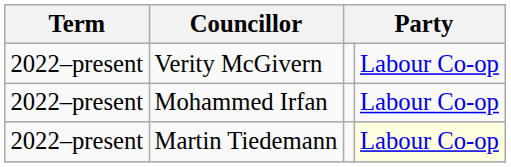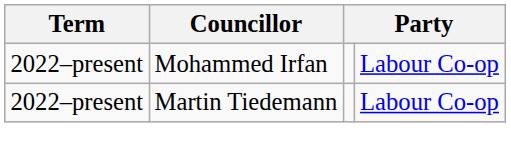- row: 2022–present | Verity McGivern | Labour Co-op
Martin Tiedemann | column 4: lightyellow background -> no background
